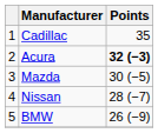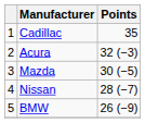Acura | Points: bold -> normal
